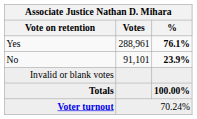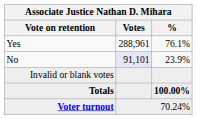Yes | %: bold -> normal
No | Votes: no background -> lavender background
No | %: bold -> normal
